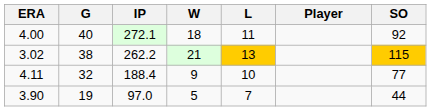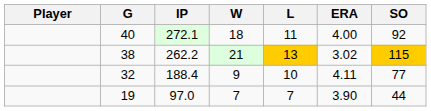columns swapped: Player <-> ERA
19 | W: 5 -> 7
